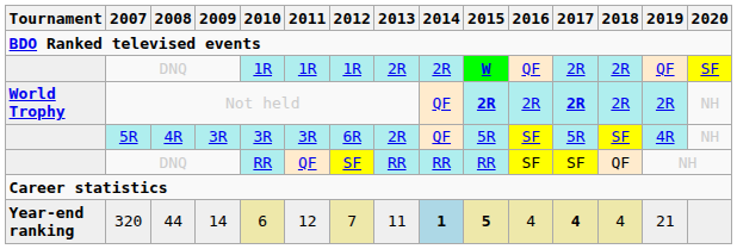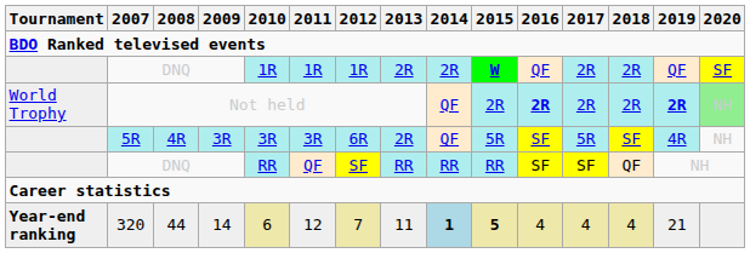Not held | Tournament: bold -> normal
Not held | 2015: bold -> normal
Not held | 2016: normal -> bold
Not held | 2017: bold -> normal
Not held | 2019: normal -> bold
Not held | 2020: no background -> lightgreen background
320 | 2017: bold -> normal
